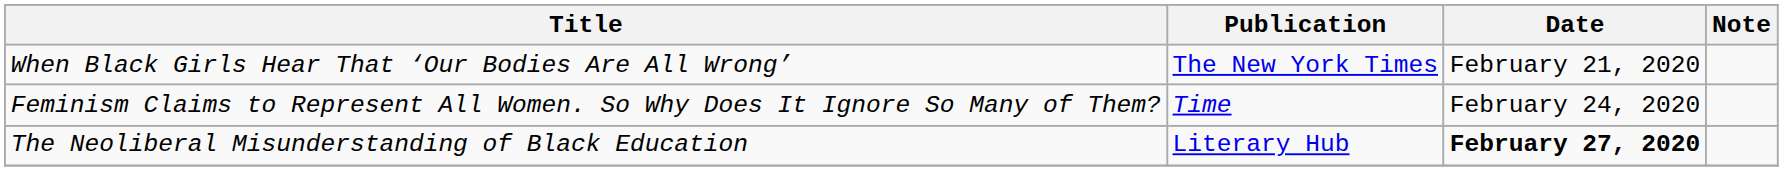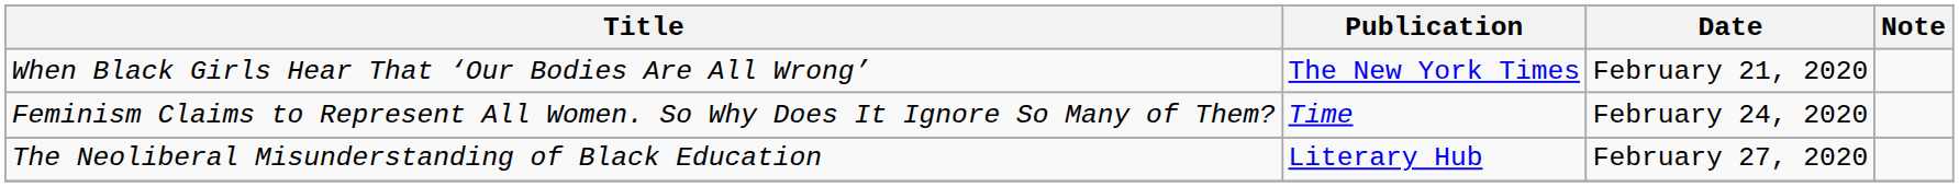The Neoliberal Misunderstanding of Black Education | Date: bold -> normal
